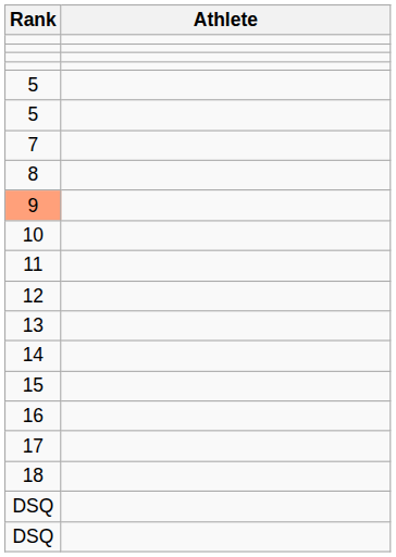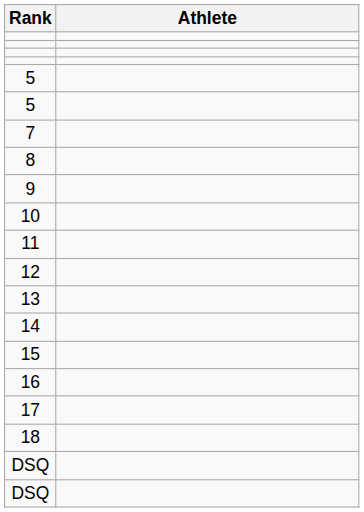row 10 | Rank: lightsalmon background -> no background
